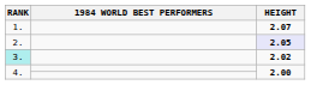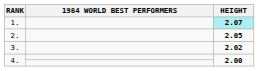1. | HEIGHT: no background -> paleturquoise background
2. | HEIGHT: lavender background -> no background
3. | RANK: paleturquoise background -> no background
